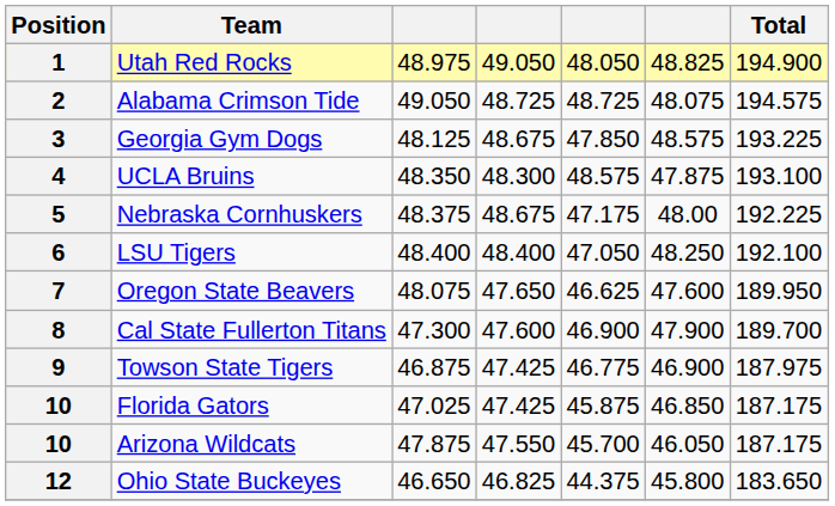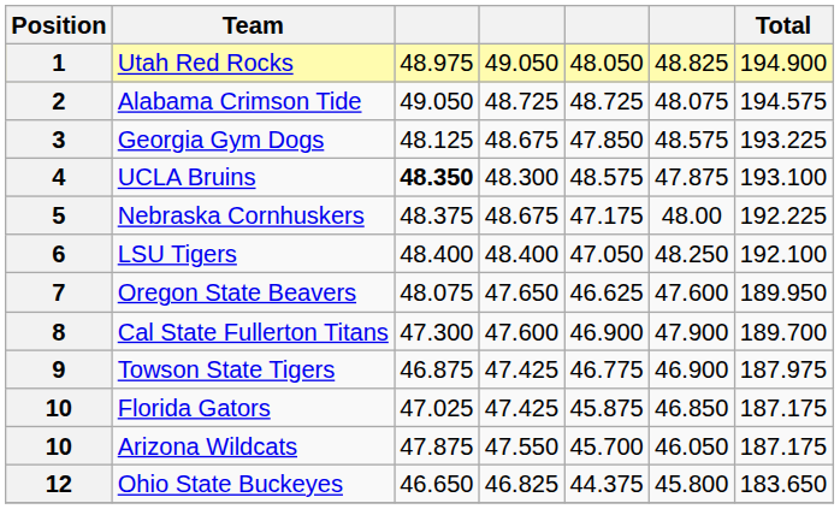4 | column 3: normal -> bold
